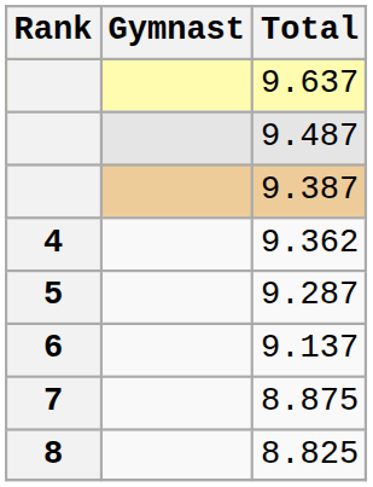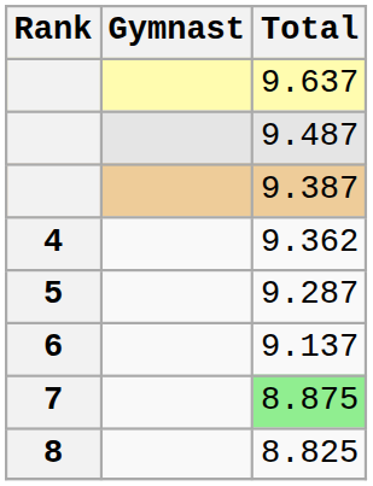8.875 | Total: no background -> lightgreen background
